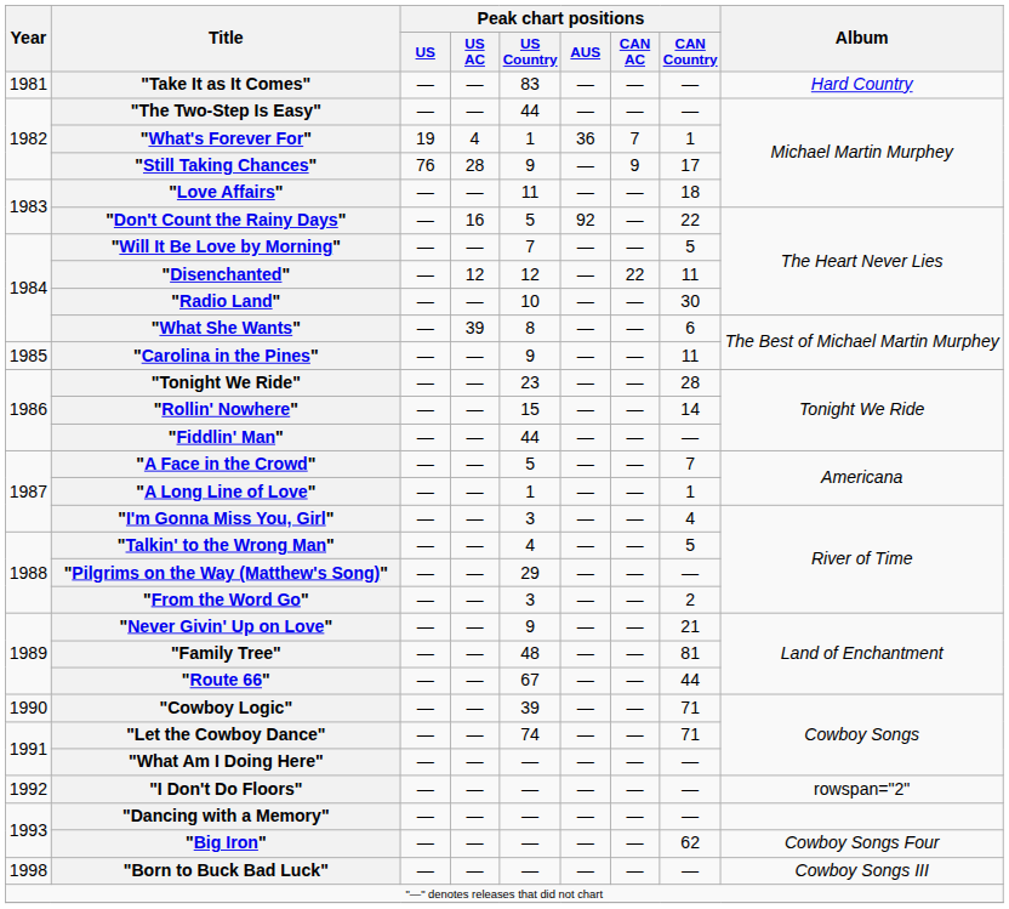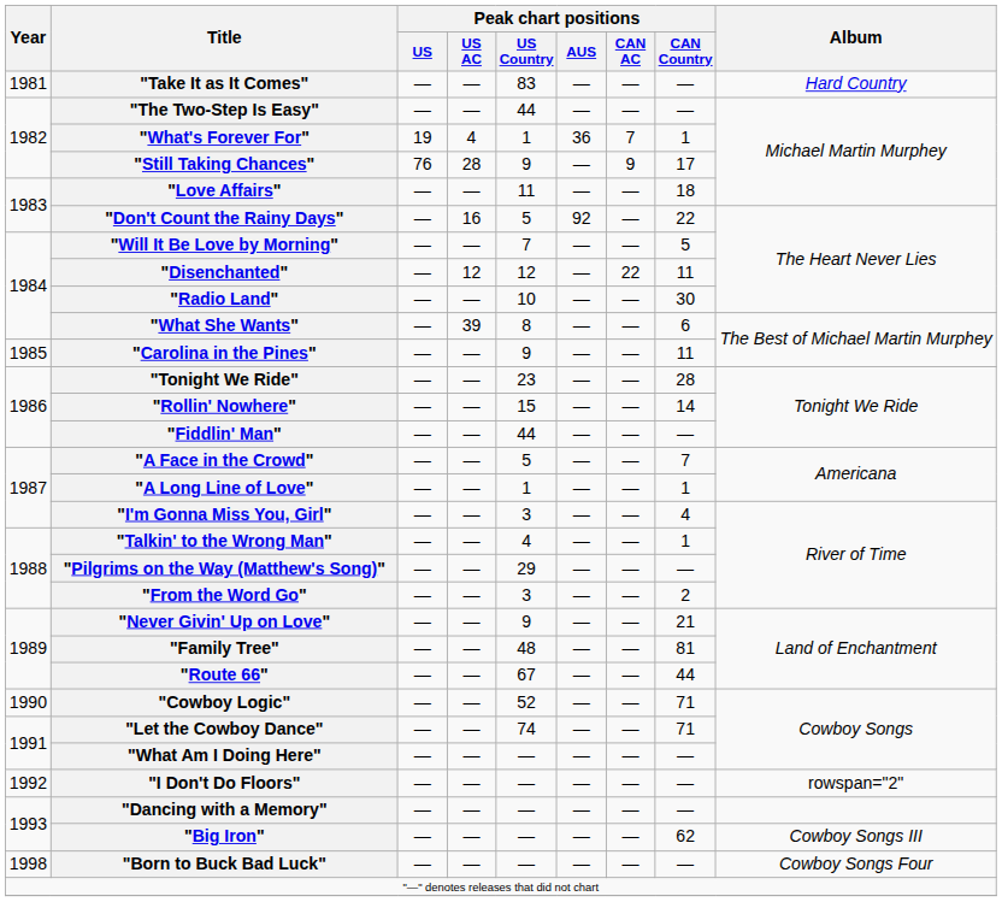"Talkin' to the Wrong Man" | Peak chart positions / CAN Country: 5 -> 1
"Cowboy Logic" | Peak chart positions / US Country: 39 -> 52
"Big Iron" | Album: Cowboy Songs Four -> Cowboy Songs III
"Born to Buck Bad Luck" | Album: Cowboy Songs III -> Cowboy Songs Four
